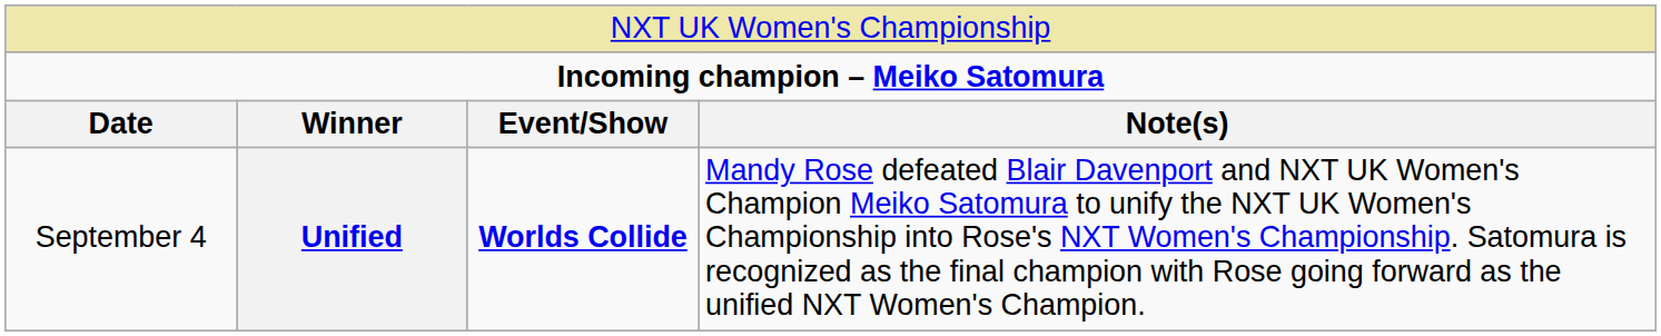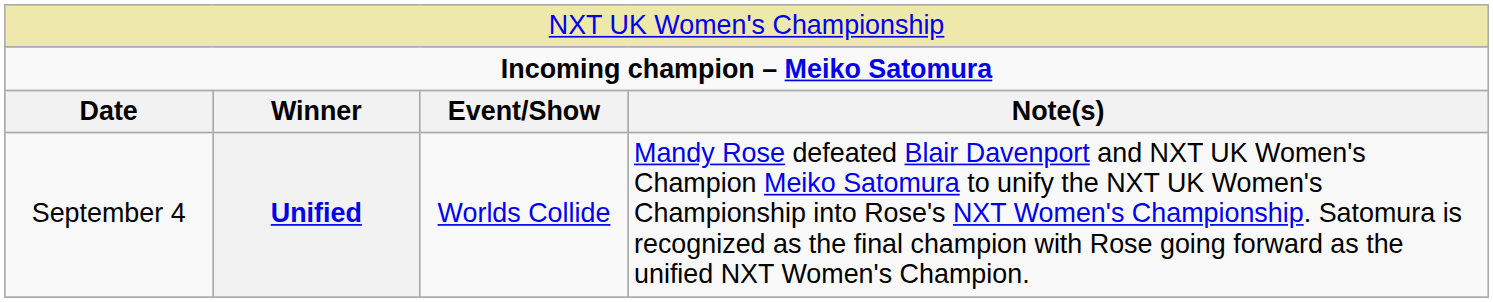September 4 | column 3: bold -> normal
